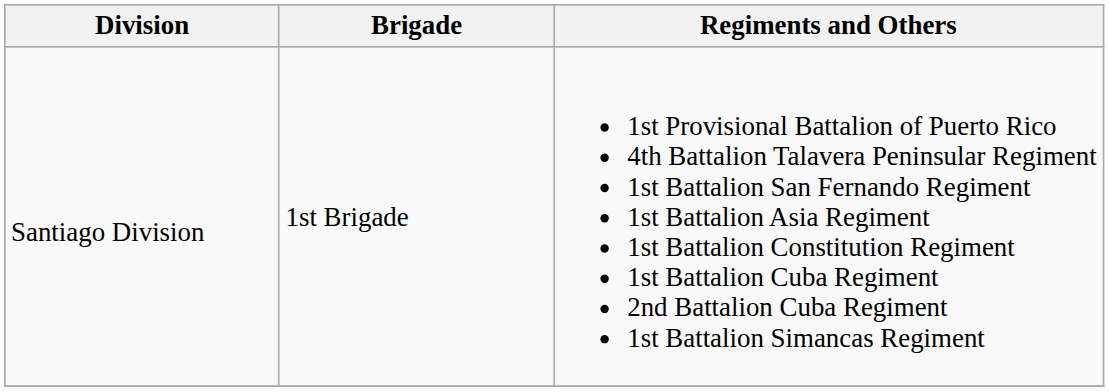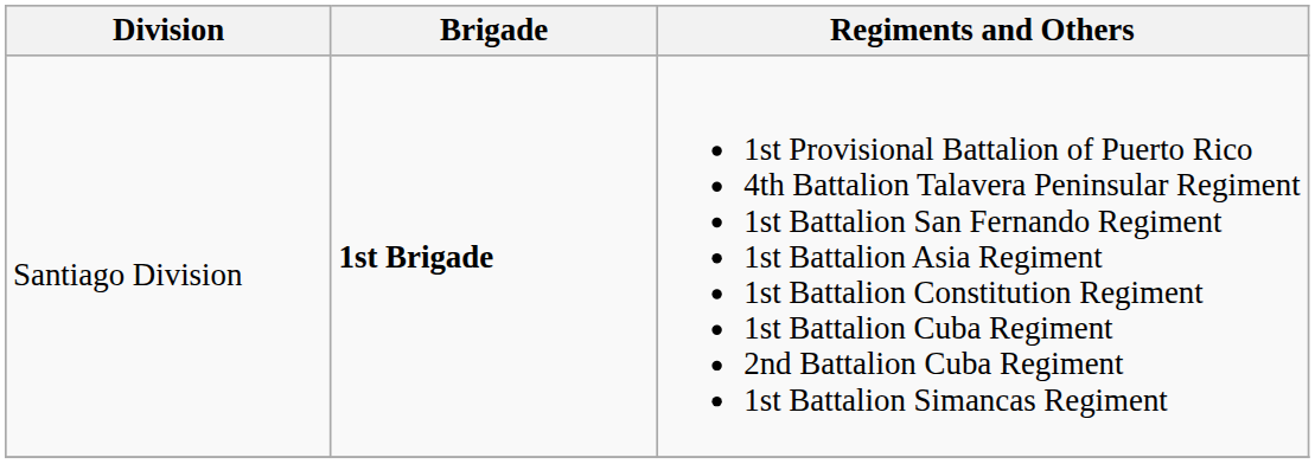Santiago Division | Brigade: normal -> bold
